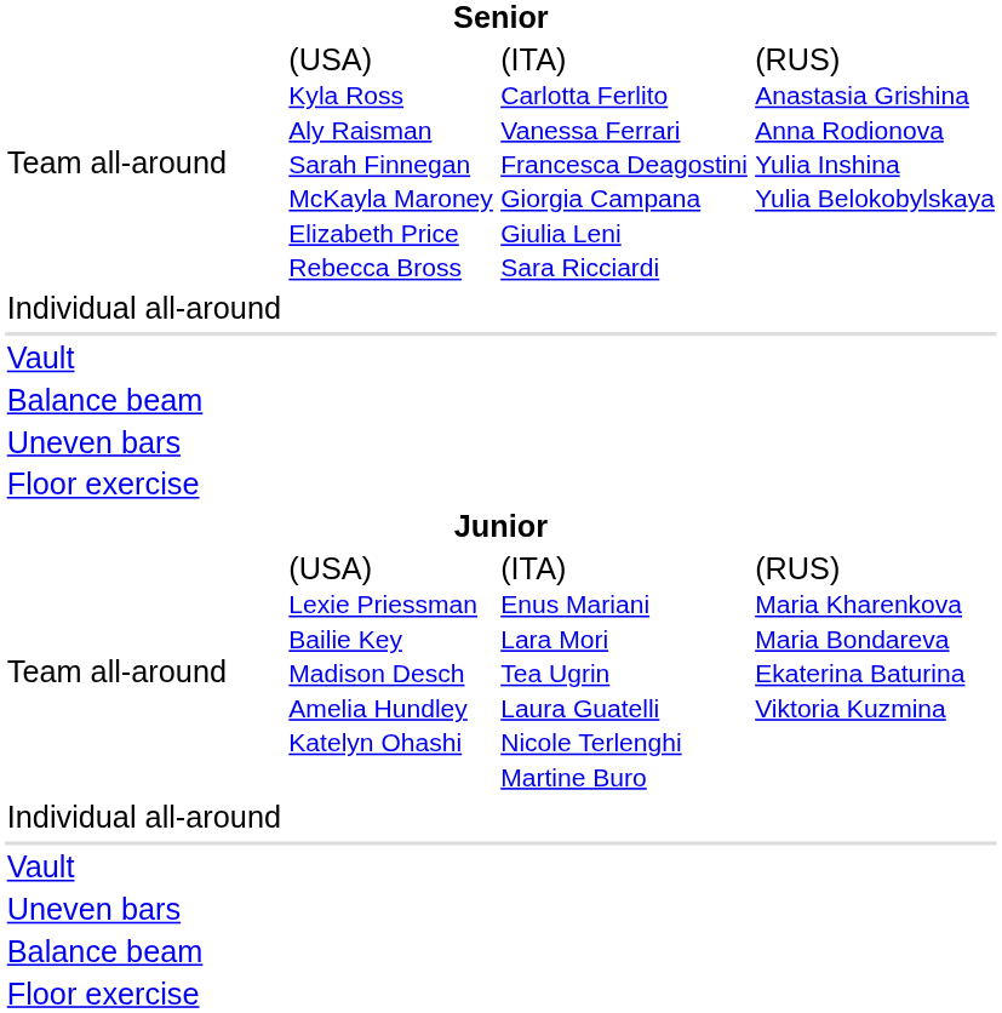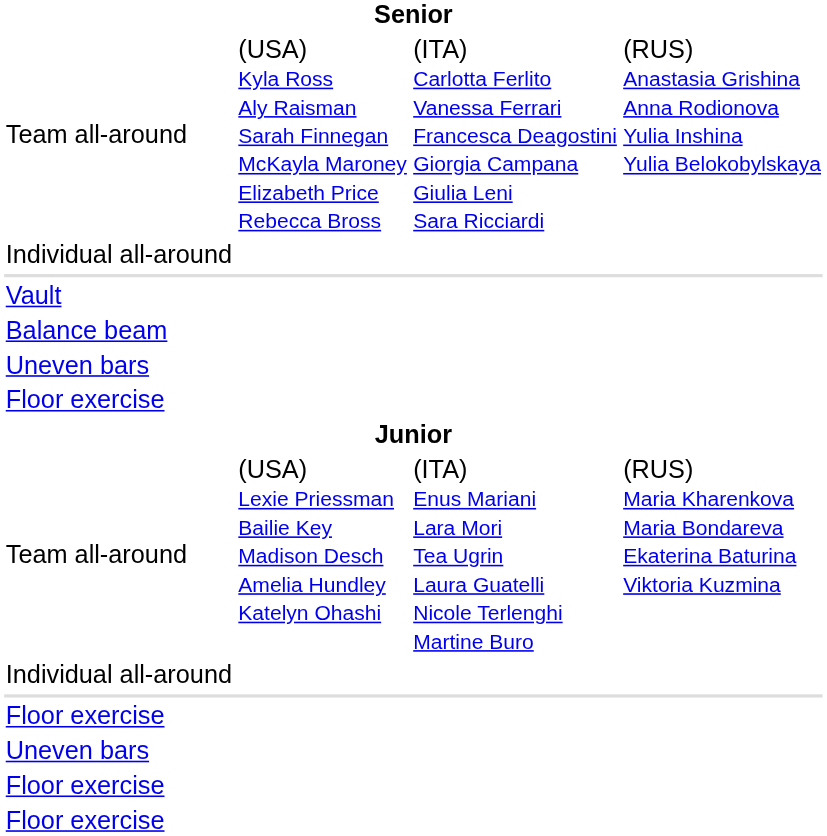row 11 | column 1: Vault -> Floor exercise
row 13 | column 1: Balance beam -> Floor exercise
